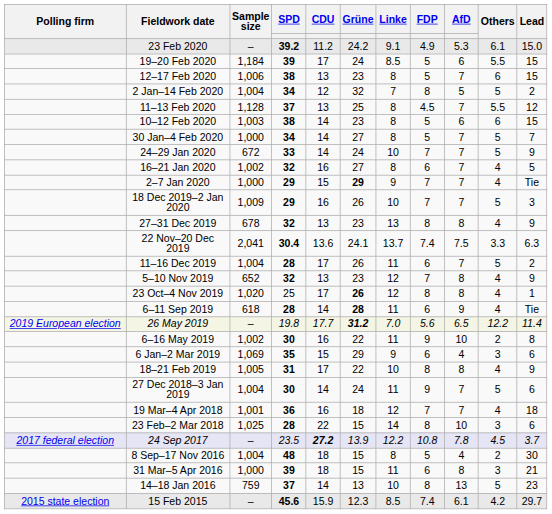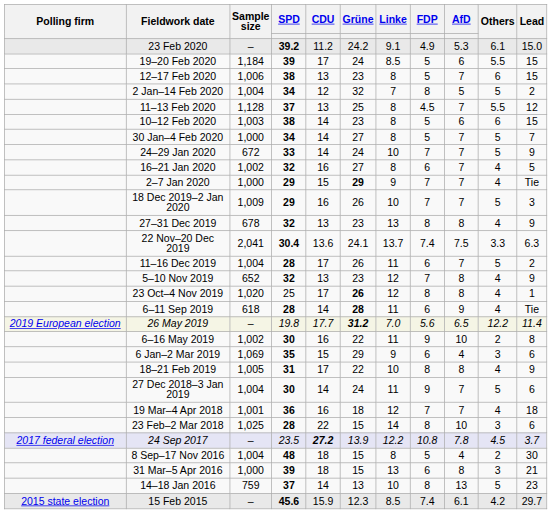31 Mar–5 Apr 2016 | Linke: 11 -> 13
